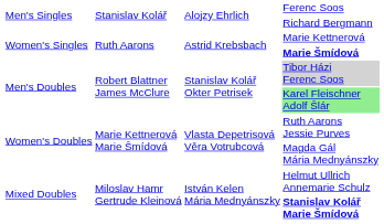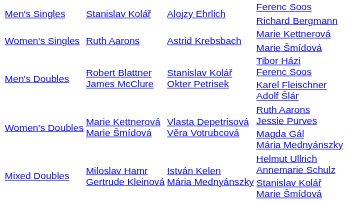Marie Šmídová | column 4: bold -> normal
Tibor Házi Ferenc Soos | column 4: lightgrey background -> no background
Karel Fleischner Adolf Šlár | column 4: lightgreen background -> no background
Stanislav Kolář Marie Šmídová | column 4: bold -> normal
